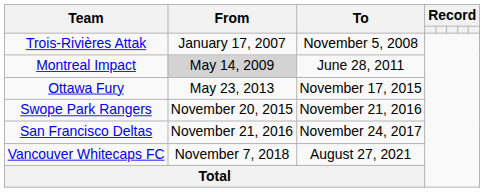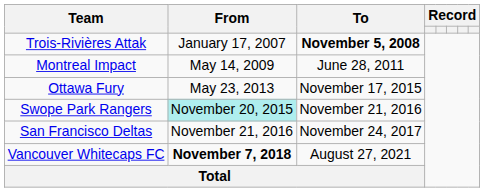Trois-Rivières Attak | To: normal -> bold
Montreal Impact | From: lightgrey background -> no background
Swope Park Rangers | From: no background -> paleturquoise background
Vancouver Whitecaps FC | From: normal -> bold
